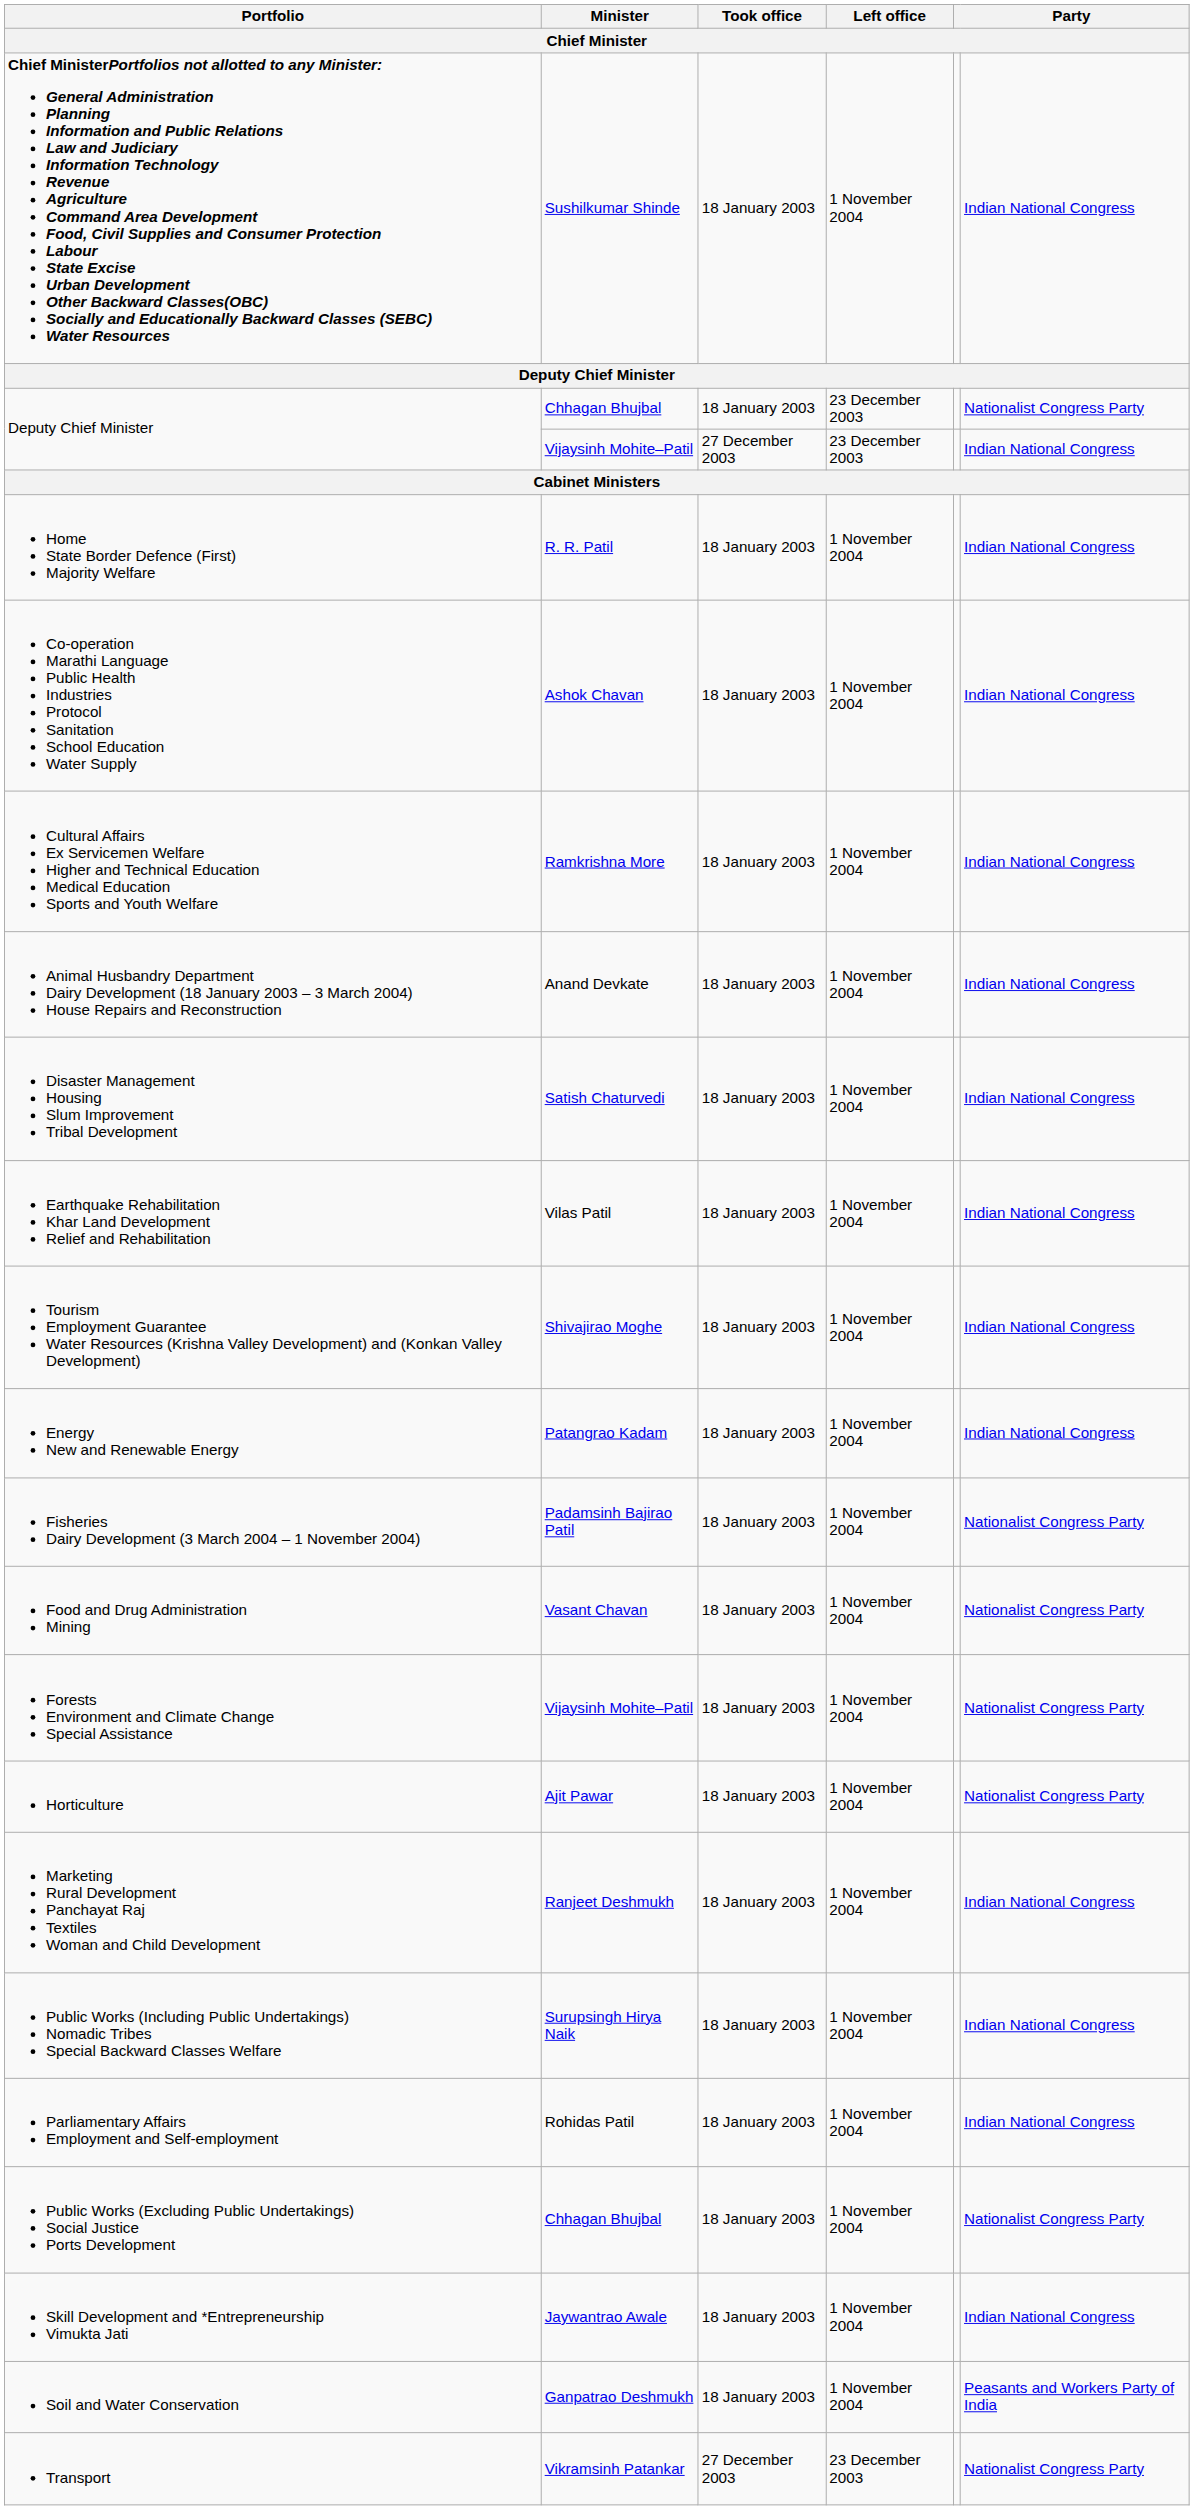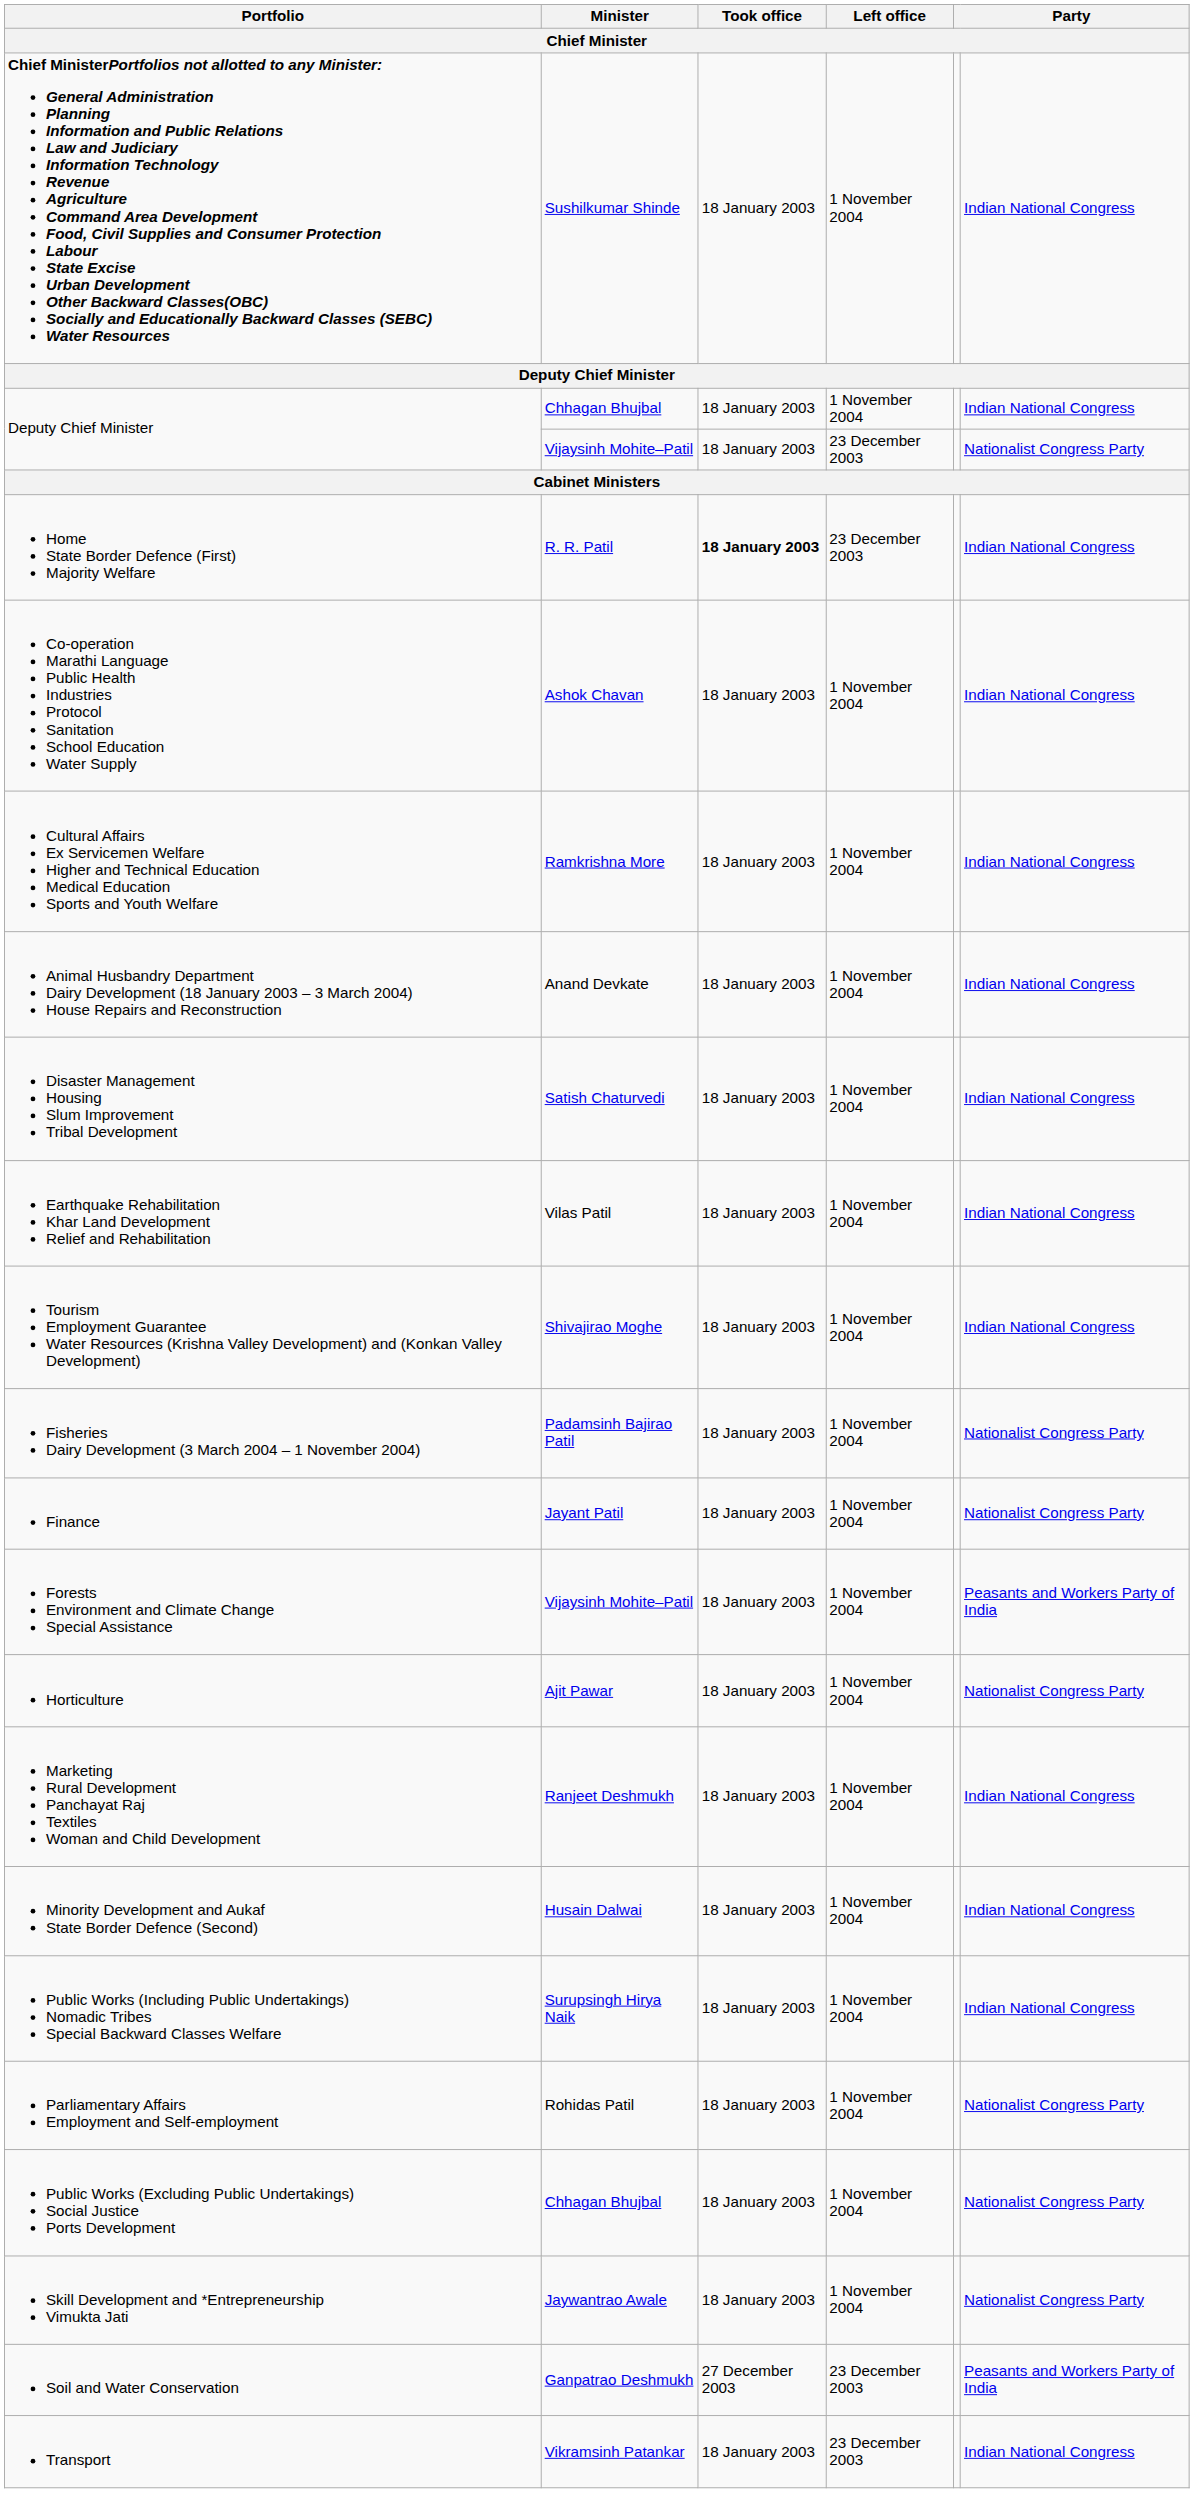Deputy Chief Minister / Chhagan Bhujbal | Left office: 23 December 2003 -> 1 November 2004
Deputy Chief Minister / Chhagan Bhujbal | column 6: Nationalist Congress Party -> Indian National Congress
Deputy Chief Minister / Vijaysinh Mohite–Patil | Took office: 27 December 2003 -> 18 January 2003
Deputy Chief Minister / Vijaysinh Mohite–Patil | column 6: Indian National Congress -> Nationalist Congress Party
Home State Border Defence (First) Majority Welfare | Took office: normal -> bold
Home State Border Defence (First) Majority Welfare | Left office: 1 November 2004 -> 23 December 2003
- row: Energy New and Renewable Energy | Patangrao Kadam | 18 January 2003 | 1 November 2004 | Indian National Congress
- row: Food and Drug Administration Mining | Vasant Chavan | 18 January 2003 | 1 November 2004 | Nationalist Congress Party
+ row: Finance | Jayant Patil | 18 January 2003 | 1 November 2004 | Nationalist Congress Party
Forests Environment and Climate Change Special Assistance | column 6: Nationalist Congress Party -> Peasants and Workers Party of India
+ row: Minority Development and Aukaf State Border Defence (Second) | Husain Dalwai | 18 January 2003 | 1 November 2004 | Indian National Congress
Parliamentary Affairs Employment and Self-employment | column 6: Indian National Congress -> Nationalist Congress Party
Skill Development and *Entrepreneurship Vimukta Jati | column 6: Indian National Congress -> Nationalist Congress Party
Soil and Water Conservation | Took office: 18 January 2003 -> 27 December 2003
Soil and Water Conservation | Left office: 1 November 2004 -> 23 December 2003
Transport | Took office: 27 December 2003 -> 18 January 2003
Transport | column 6: Nationalist Congress Party -> Indian National Congress
